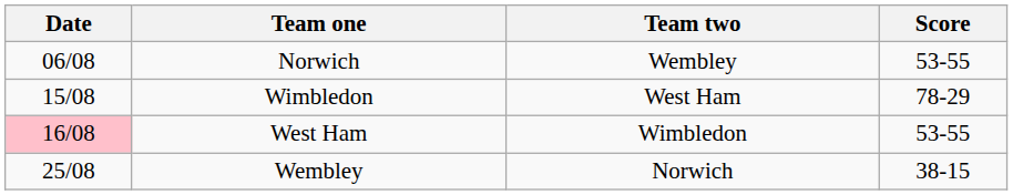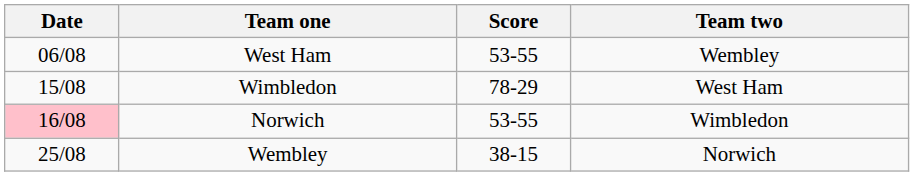columns swapped: Score <-> Team two
row 2 | Team one: Norwich -> West Ham
row 4 | Team one: West Ham -> Norwich
